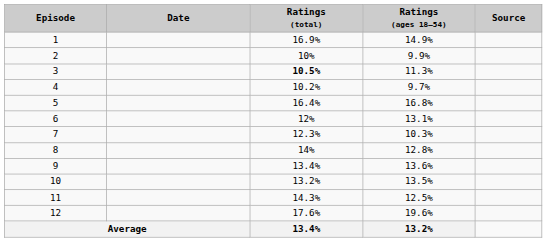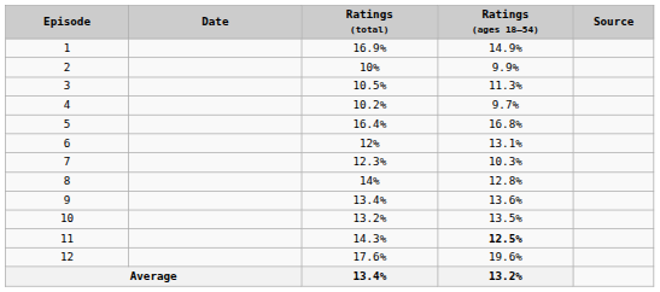3 | Ratings (total): bold -> normal
11 | Ratings (ages 18–54): normal -> bold
